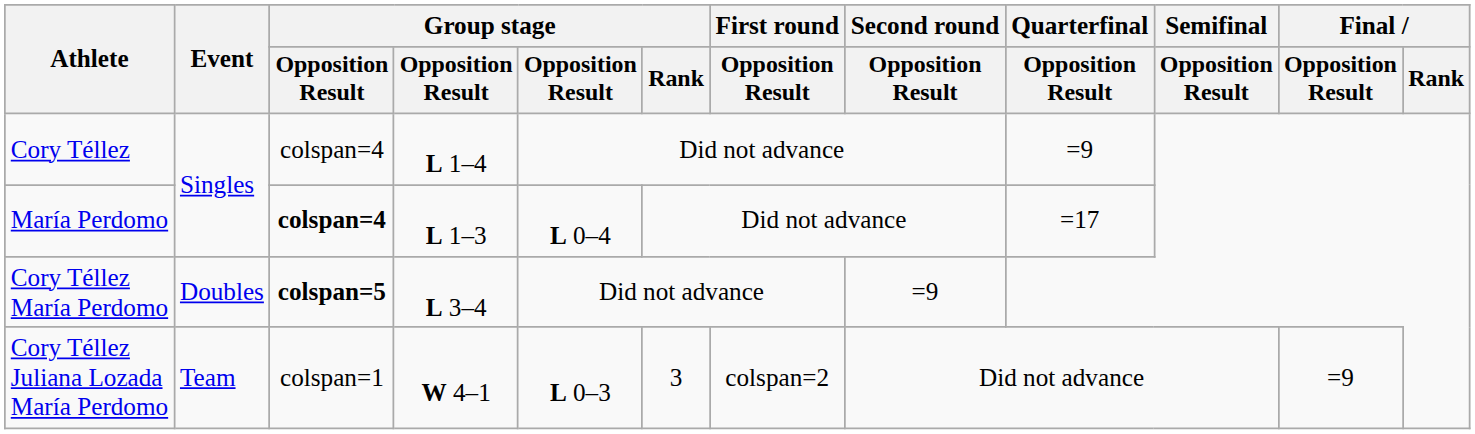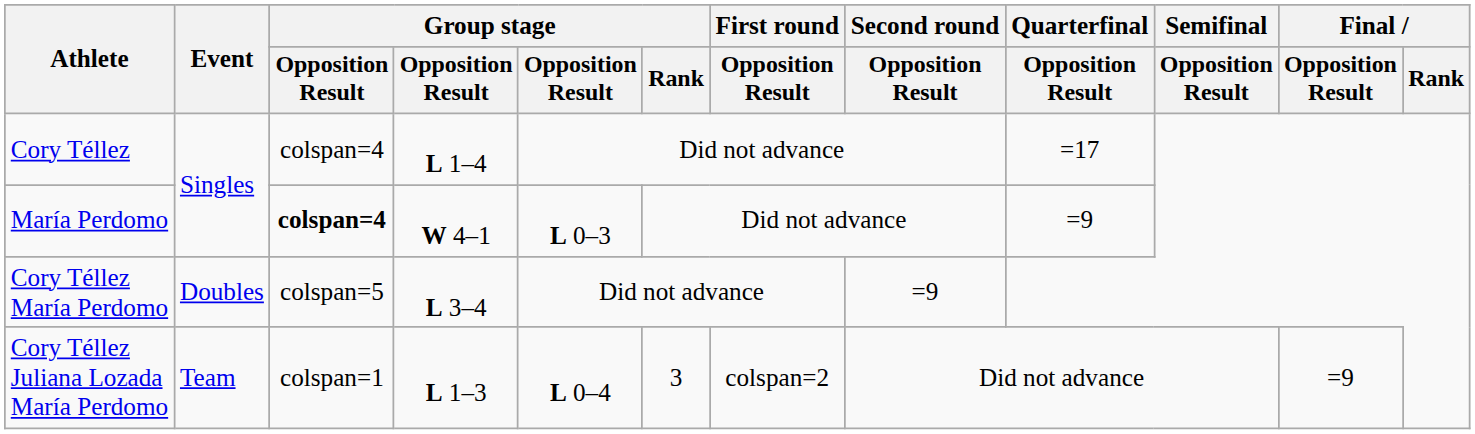Cory Téllez | Quarterfinal / Opposition Result: =9 -> =17
María Perdomo | column 4: L 1–3 -> W 4–1
María Perdomo | column 5: L 0–4 -> L 0–3
María Perdomo | Quarterfinal / Opposition Result: =17 -> =9
Cory Téllez María Perdomo | column 3: bold -> normal
Cory Téllez Juliana Lozada María Perdomo | column 4: W 4–1 -> L 1–3
Cory Téllez Juliana Lozada María Perdomo | column 5: L 0–3 -> L 0–4
